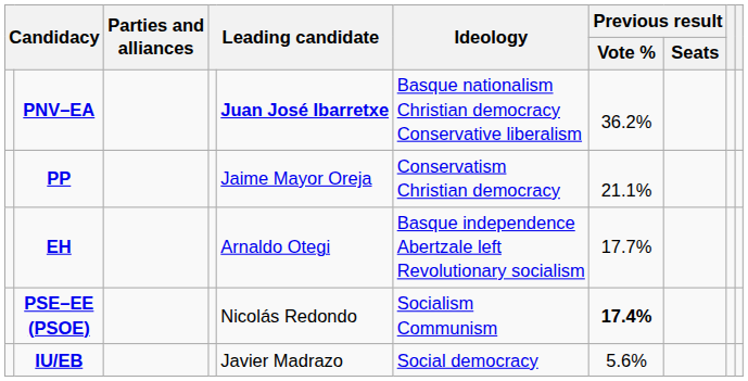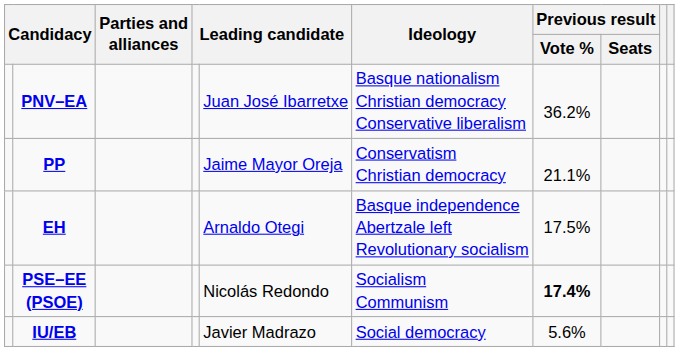PNV–EA | column 5: bold -> normal
EH | Previous result / Vote %: 17.7% -> 17.5%
